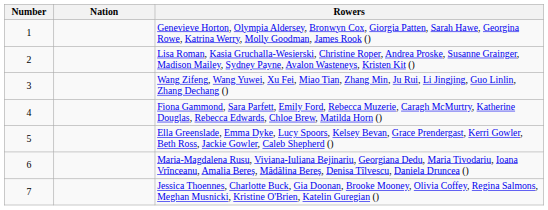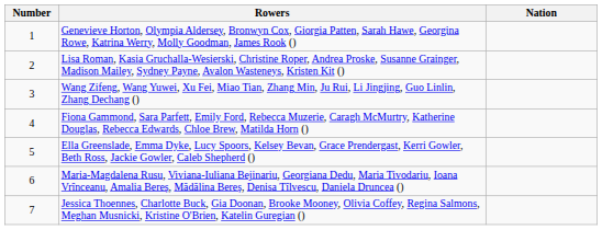columns swapped: Rowers <-> Nation
